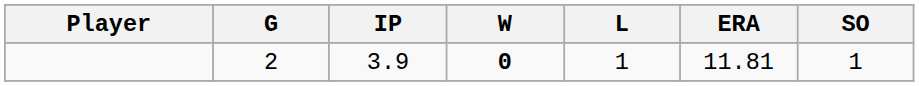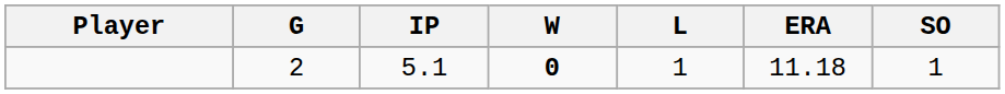row 2 | IP: 3.9 -> 5.1
row 2 | ERA: 11.81 -> 11.18
